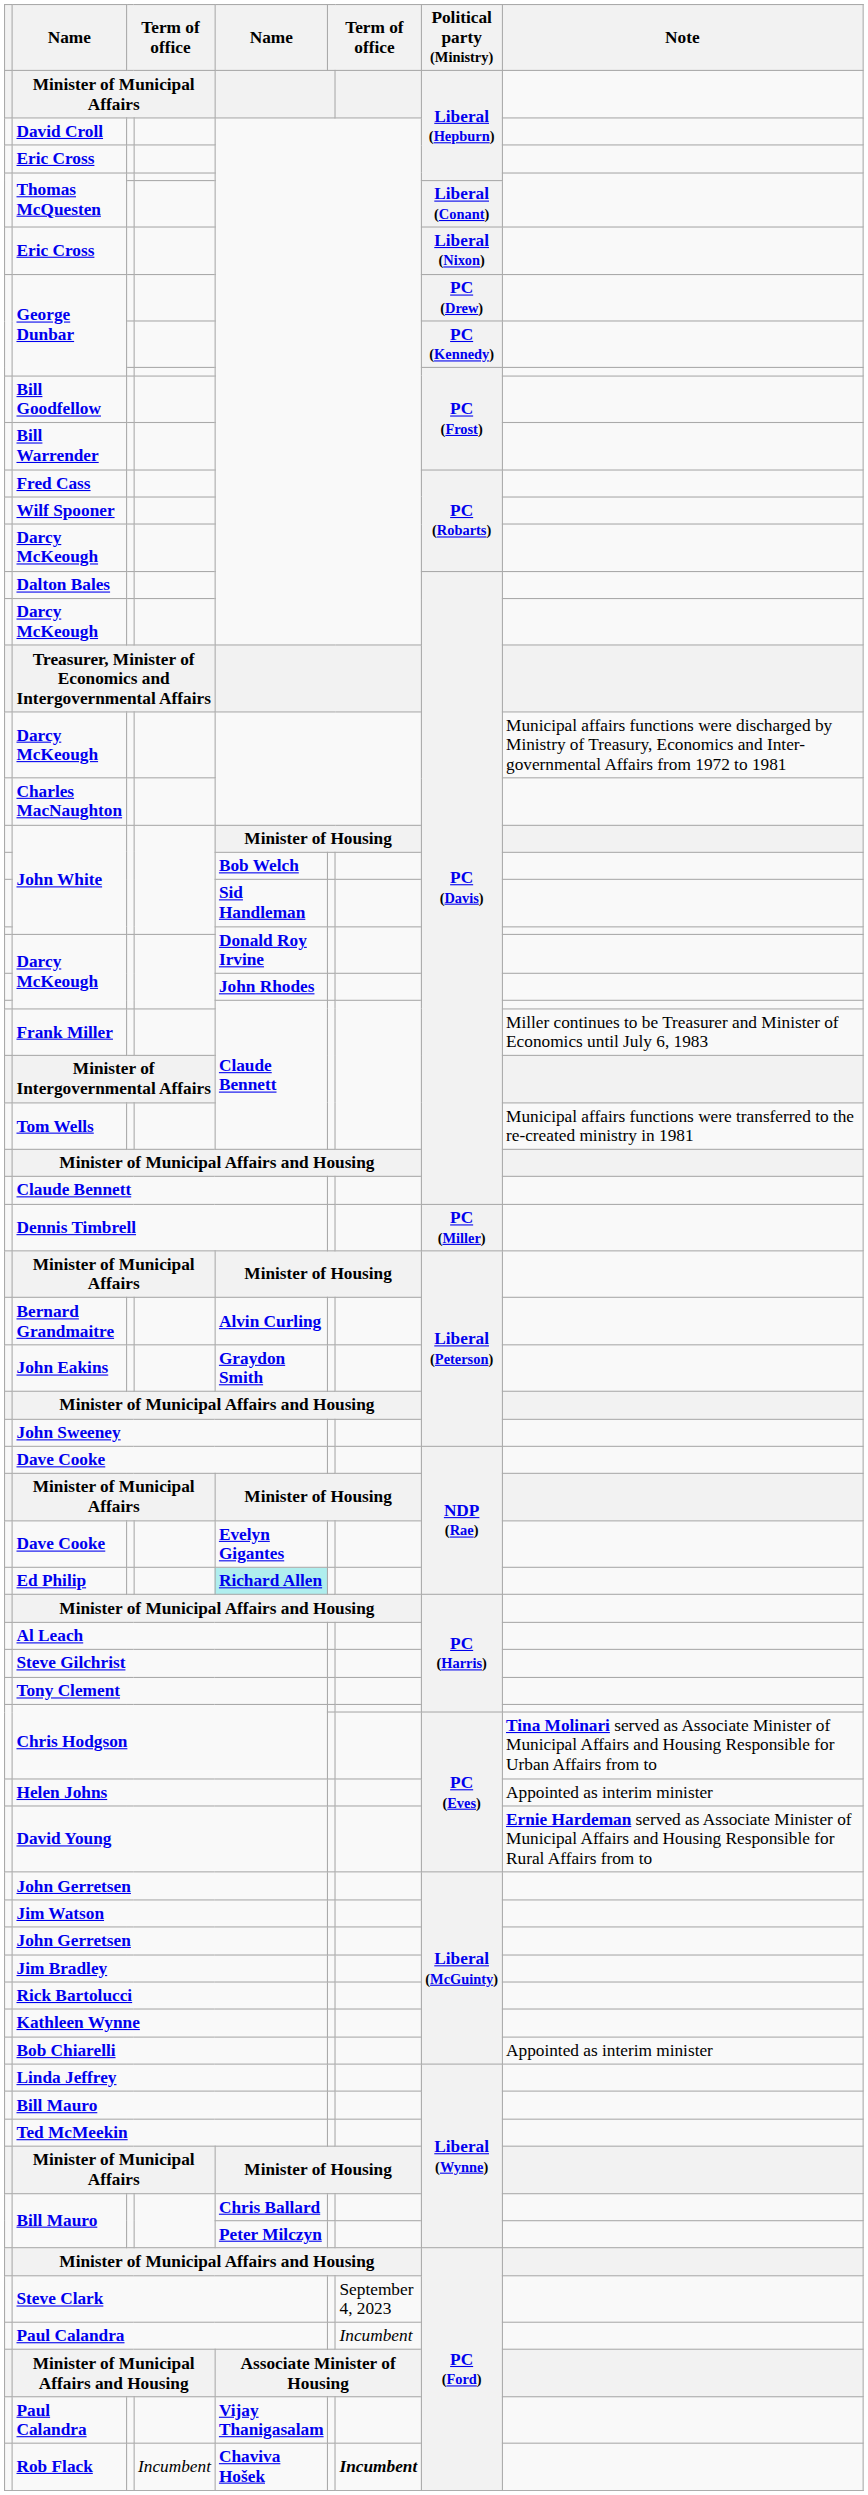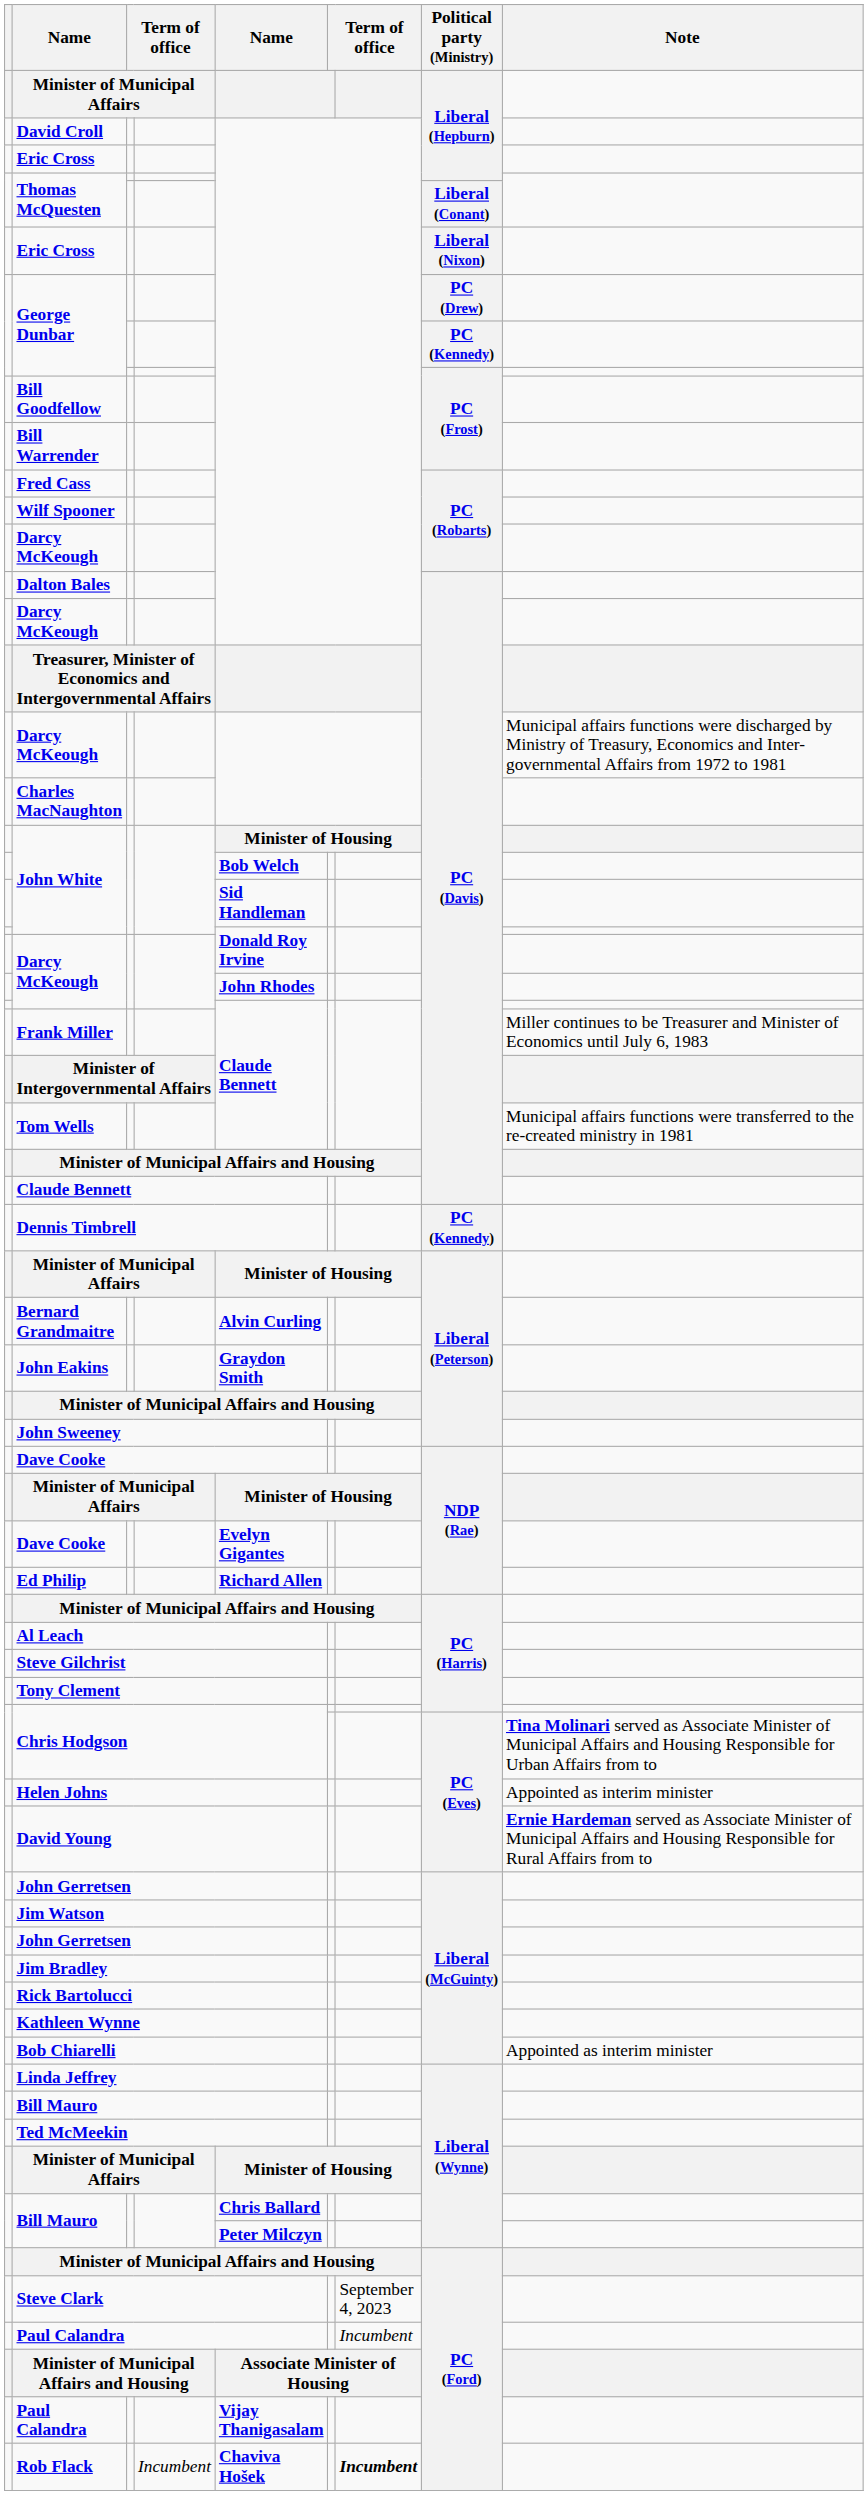Dennis Timbrell | Political party (Ministry) / Liberal (Hepburn): PC (Miller) -> PC (Kennedy)
Ed Philip | Name: paleturquoise background -> no background
